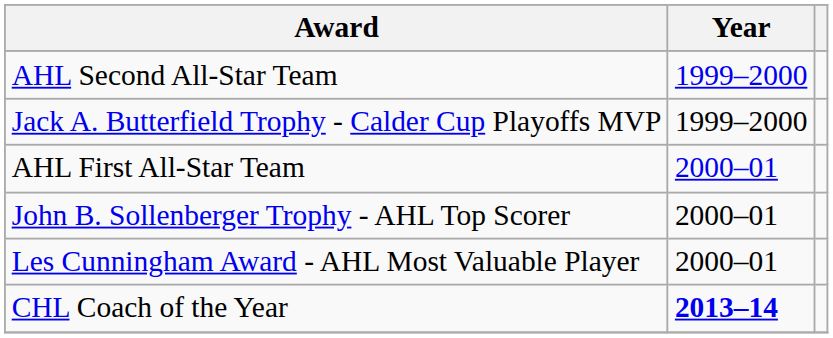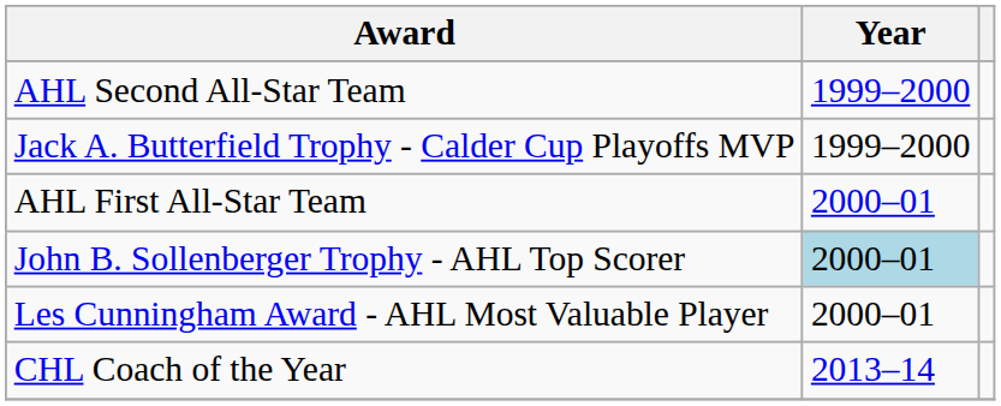John B. Sollenberger Trophy - AHL Top Scorer | Year: no background -> lightblue background
CHL Coach of the Year | Year: bold -> normal
